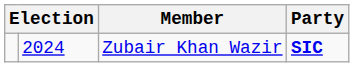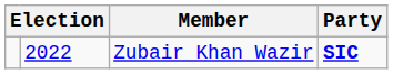Zubair Khan Wazir | column 2: 2024 -> 2022
